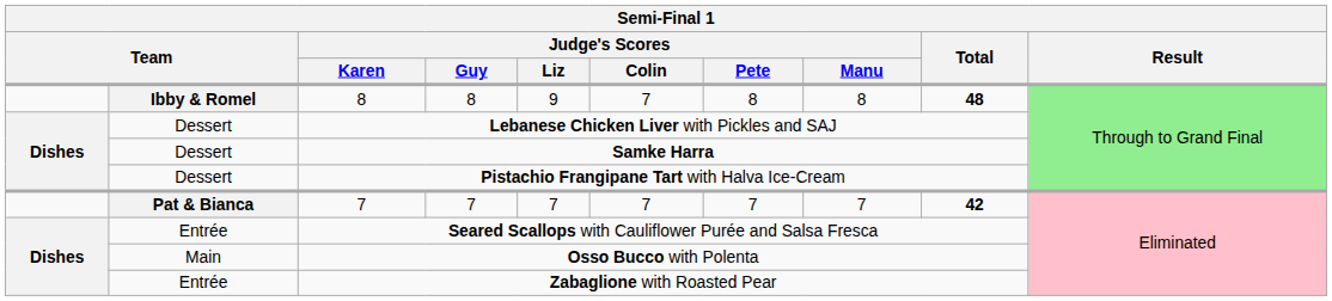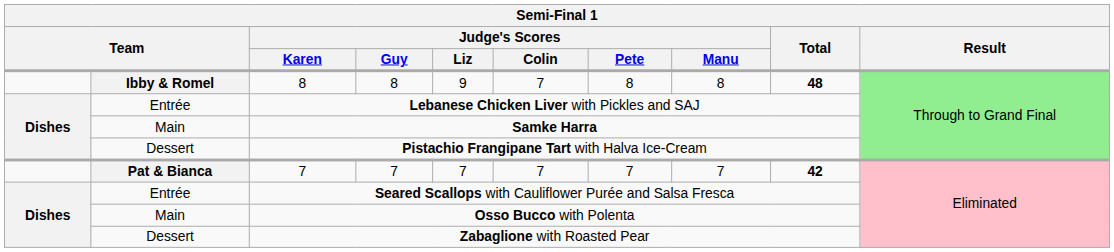Lebanese Chicken Liver with Pickles and SAJ | column 2: Dessert -> Entrée
Samke Harra | column 2: Dessert -> Main
Zabaglione with Roasted Pear | column 2: Entrée -> Dessert
